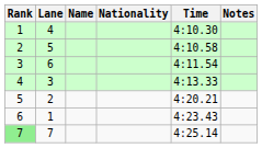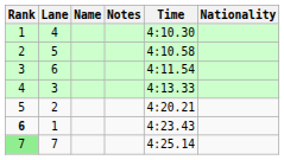columns swapped: Nationality <-> Notes
row 7 | Rank: normal -> bold
